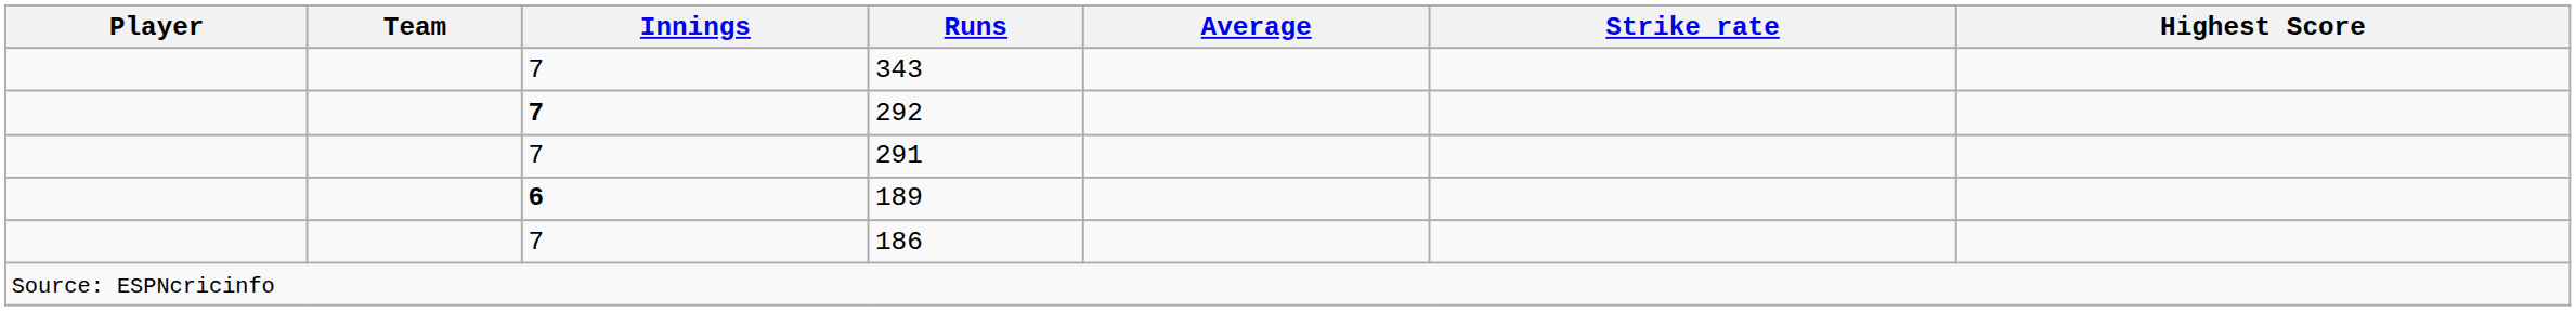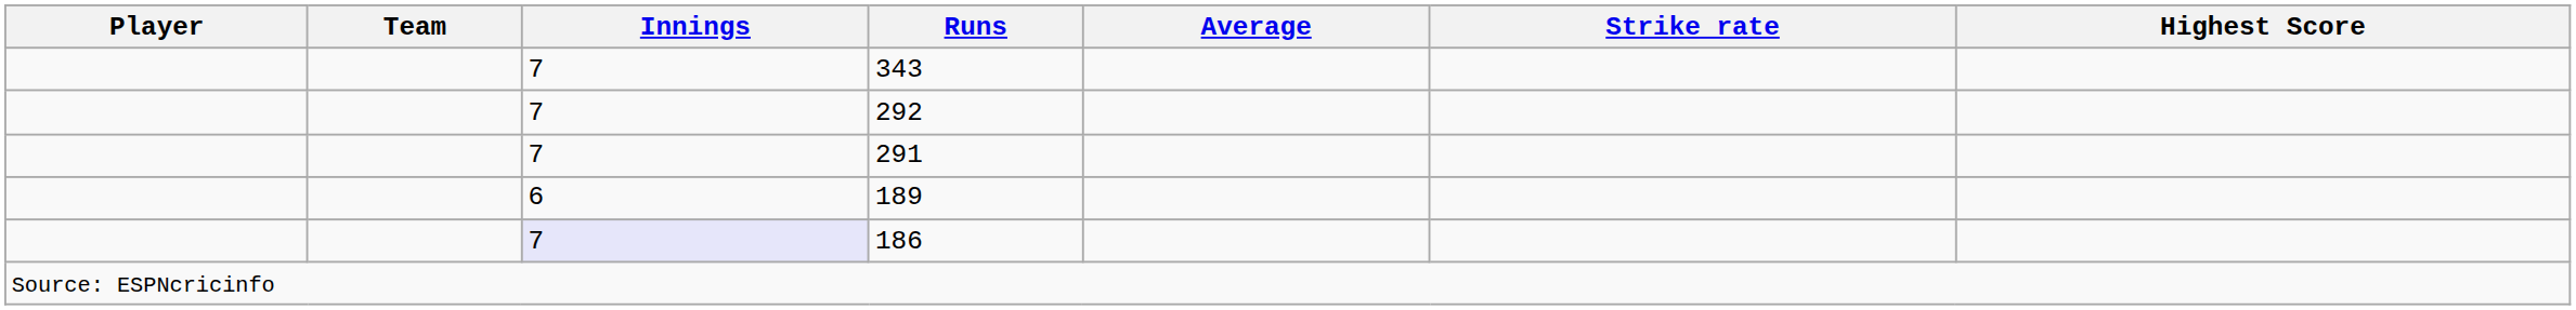292 | Innings: bold -> normal
189 | Innings: bold -> normal
186 | Innings: no background -> lavender background
